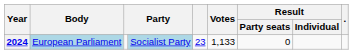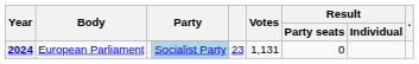2024 | Body: lightblue background -> no background
2024 | Votes: 1,133 -> 1,131
